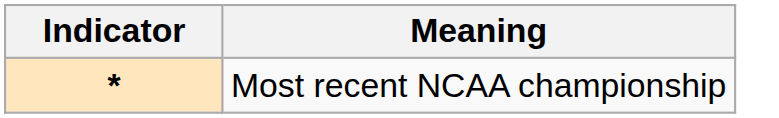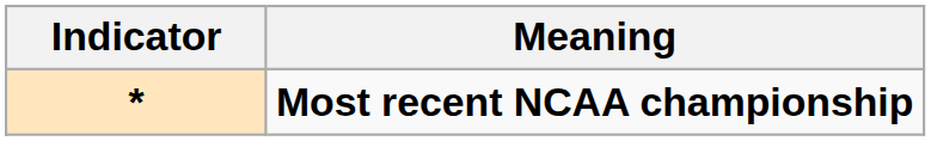* | Meaning: normal -> bold
